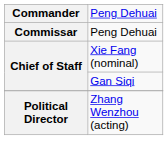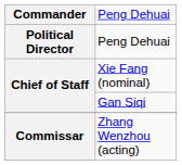row 2 | column 1: Commissar -> Political Director
row 5 | column 1: Political Director -> Commissar
